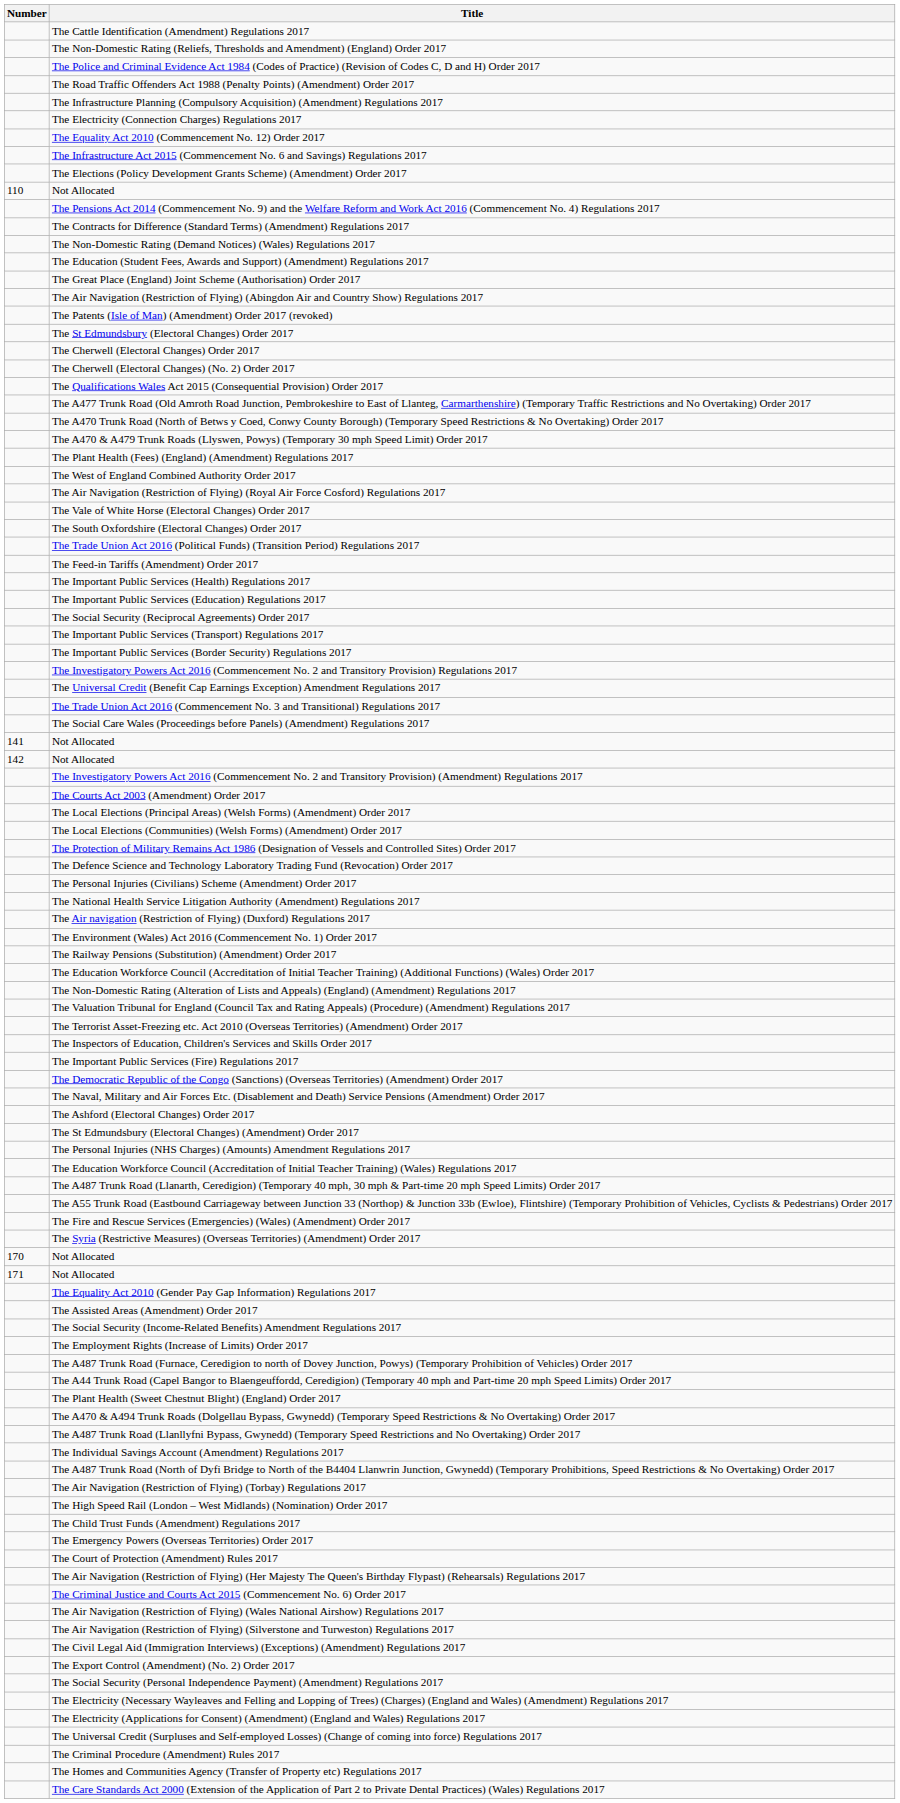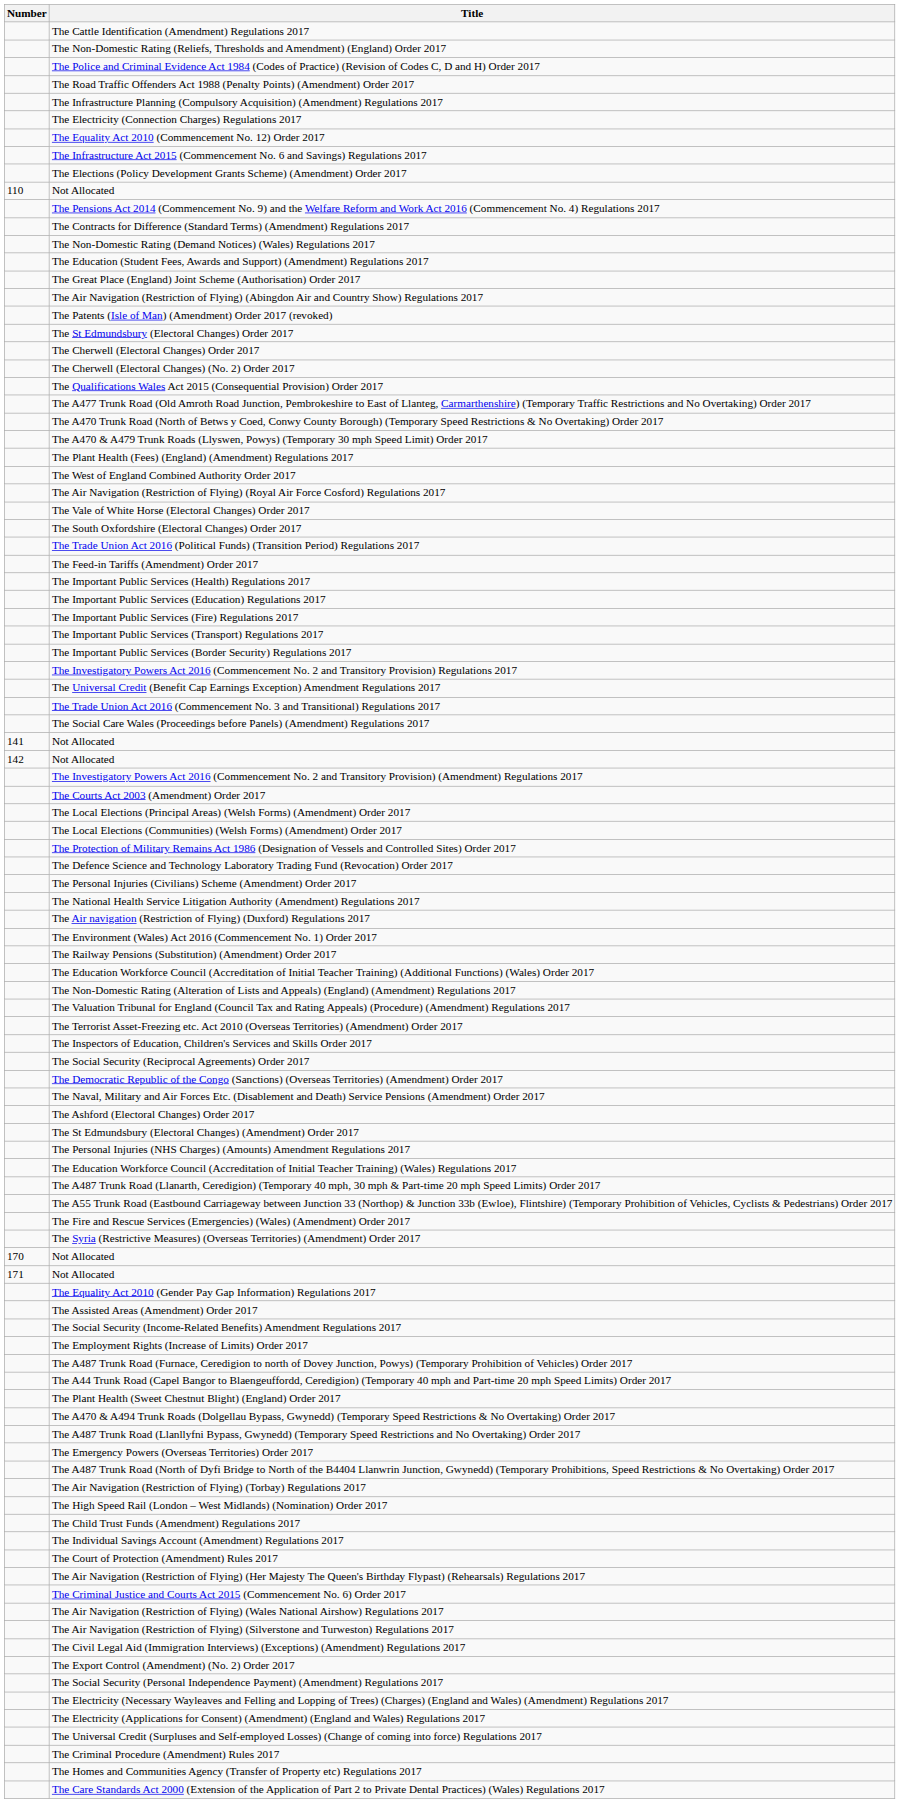row 35 | Title: The Social Security (Reciprocal Agreements) Order 2017 -> The Important Public Services (Fire) Regulations 2017
row 60 | Title: The Important Public Services (Fire) Regulations 2017 -> The Social Security (Reciprocal Agreements) Order 2017
row 82 | Title: The Individual Savings Account (Amendment) Regulations 2017 -> The Emergency Powers (Overseas Territories) Order 2017
row 87 | Title: The Emergency Powers (Overseas Territories) Order 2017 -> The Individual Savings Account (Amendment) Regulations 2017
